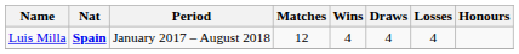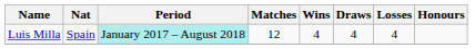Luis Milla | Nat: bold -> normal
Luis Milla | Period: no background -> paleturquoise background
